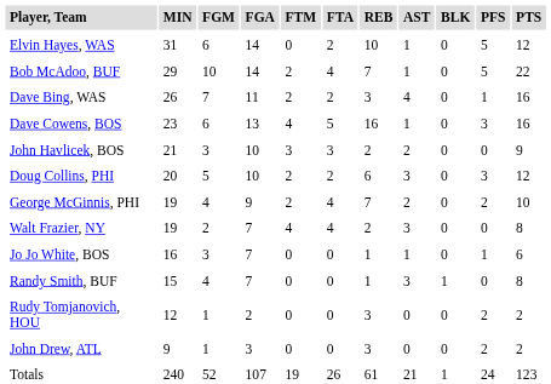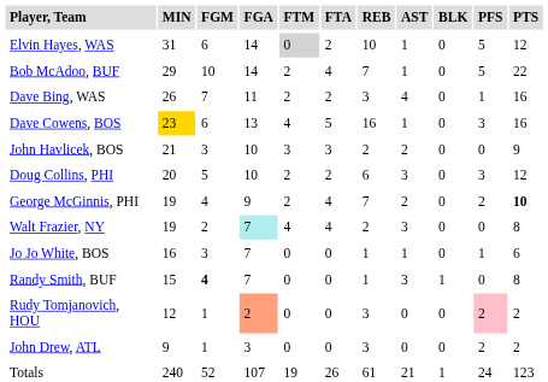Elvin Hayes, WAS | FTM: no background -> lightgrey background
Dave Cowens, BOS | MIN: no background -> gold background
George McGinnis, PHI | PTS: normal -> bold
Walt Frazier, NY | FGA: no background -> paleturquoise background
Randy Smith, BUF | FGM: normal -> bold
Rudy Tomjanovich, HOU | FGA: no background -> lightsalmon background
Rudy Tomjanovich, HOU | PFS: no background -> pink background
